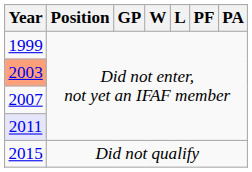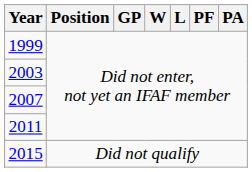2003 | Year: lightsalmon background -> no background
2011 | Year: lavender background -> no background
